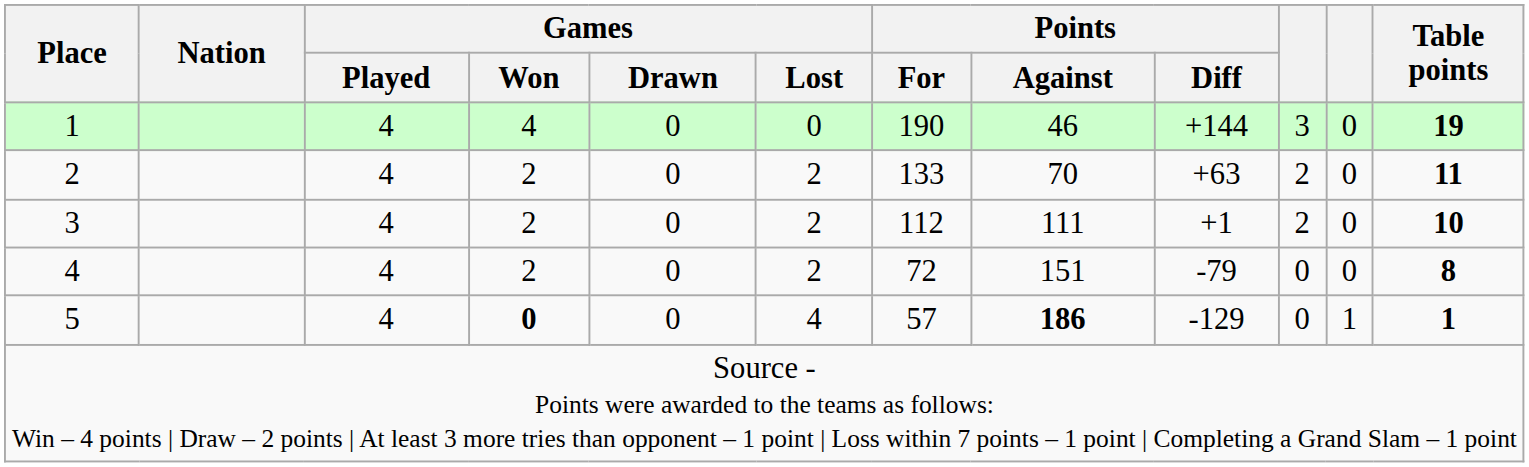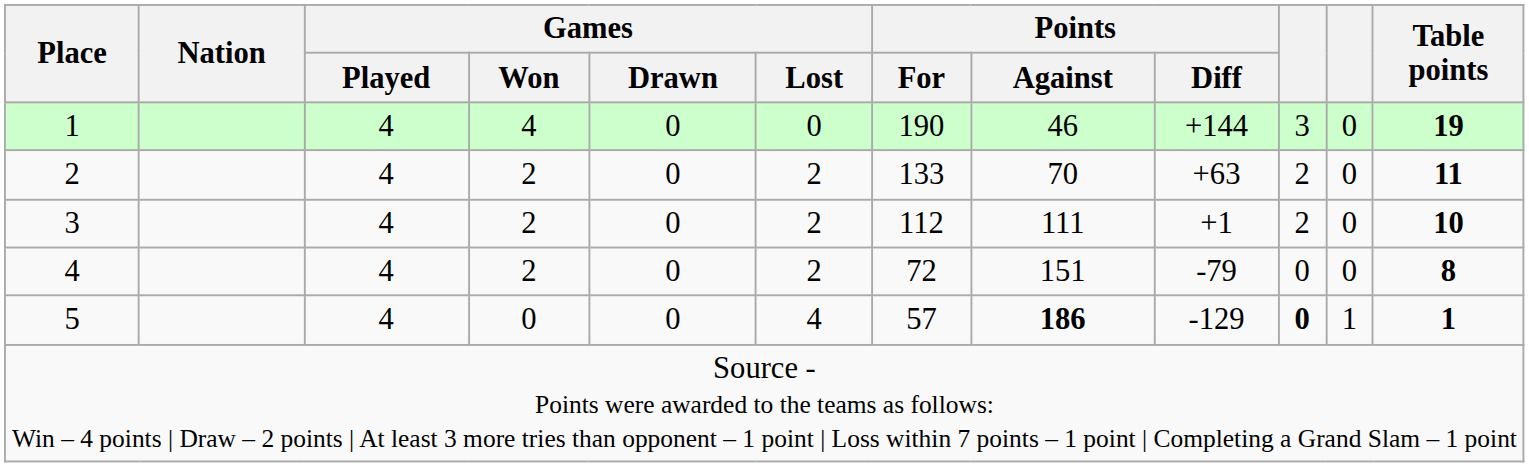5 | Games / Won: bold -> normal
5 | column 10: normal -> bold
